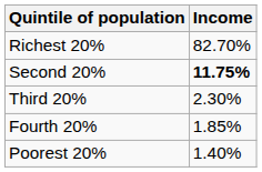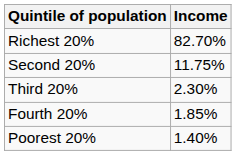Second 20% | Income: bold -> normal
